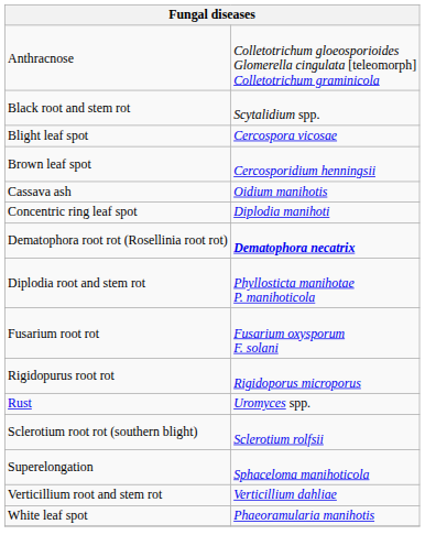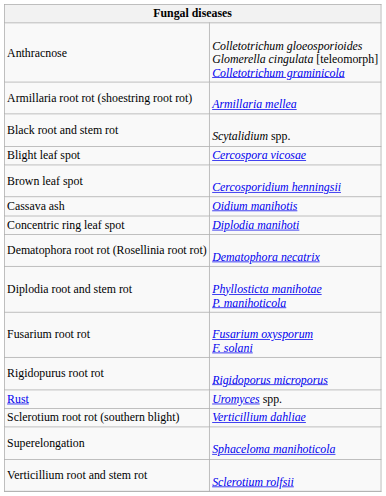+ row: Armillaria root rot (shoestring root rot) | Armillaria mellea
Dematophora root rot (Rosellinia root rot) | column 2: bold -> normal
Sclerotium root rot (southern blight) | column 2: Sclerotium rolfsii -> Verticillium dahliae
Verticillium root and stem rot | column 2: Verticillium dahliae -> Sclerotium rolfsii
- row: White leaf spot | Phaeoramularia manihotis
